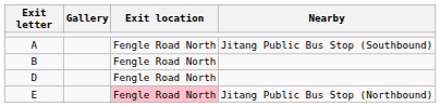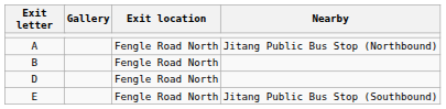A | Nearby: Jitang Public Bus Stop (Southbound) -> Jitang Public Bus Stop (Northbound)
E | Exit location: pink background -> no background
E | Nearby: Jitang Public Bus Stop (Northbound) -> Jitang Public Bus Stop (Southbound)
